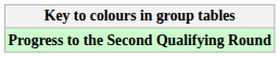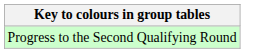row 2 | column 1: bold -> normal
